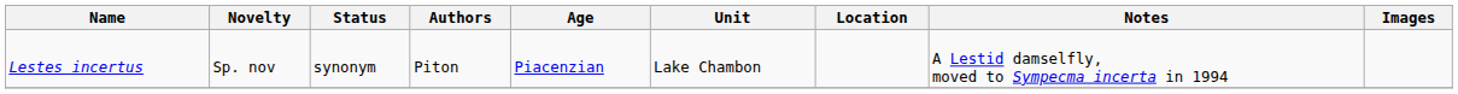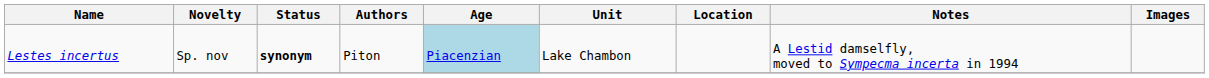Lestes incertus | Status: normal -> bold
Lestes incertus | Age: no background -> lightblue background
